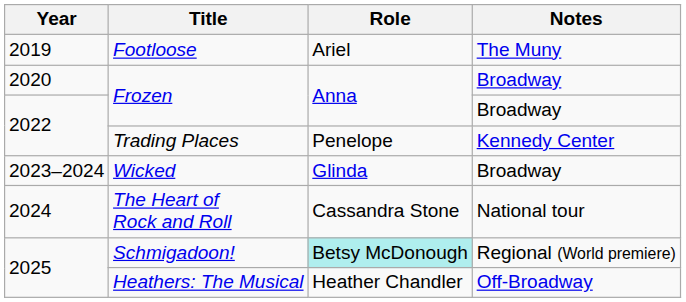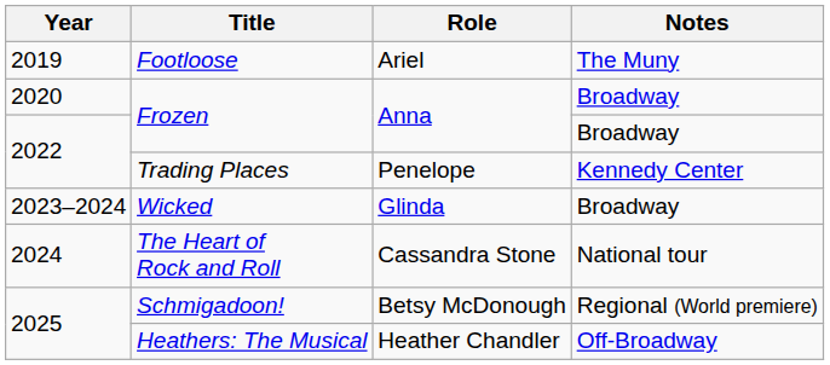Schmigadoon! | Role: paleturquoise background -> no background
